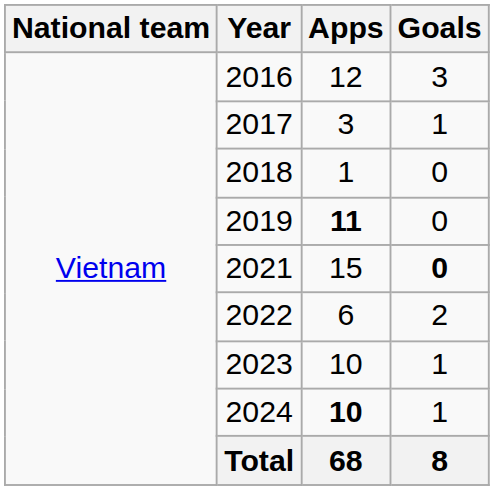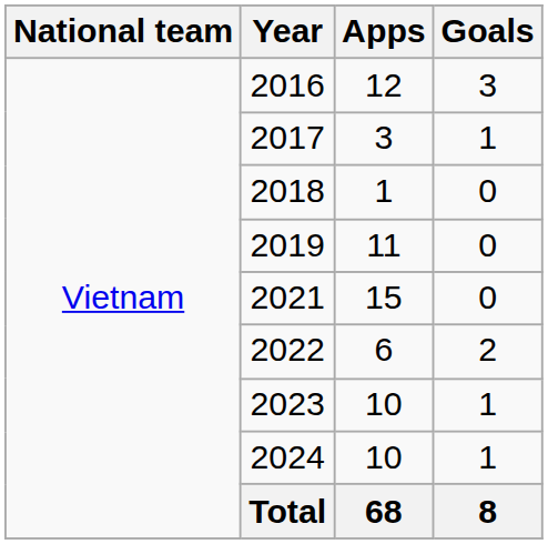2019 | Apps: bold -> normal
2021 | Goals: bold -> normal
2024 | Apps: bold -> normal
